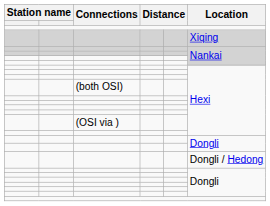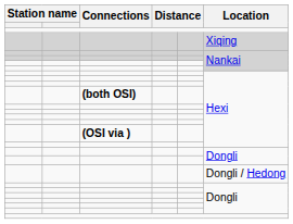(both OSI) | Connections: normal -> bold
(OSI via ) | Connections: normal -> bold
